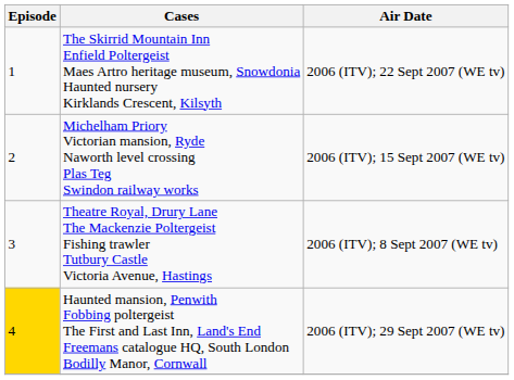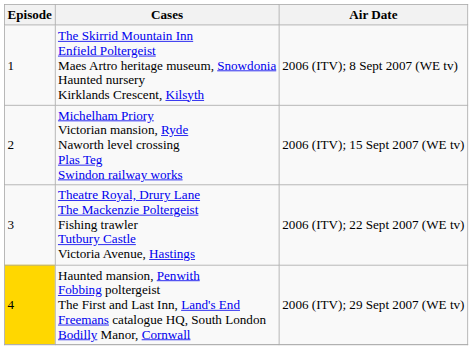row 2 | Air Date: 2006 (ITV); 22 Sept 2007 (WE tv) -> 2006 (ITV); 8 Sept 2007 (WE tv)
row 4 | Air Date: 2006 (ITV); 8 Sept 2007 (WE tv) -> 2006 (ITV); 22 Sept 2007 (WE tv)
